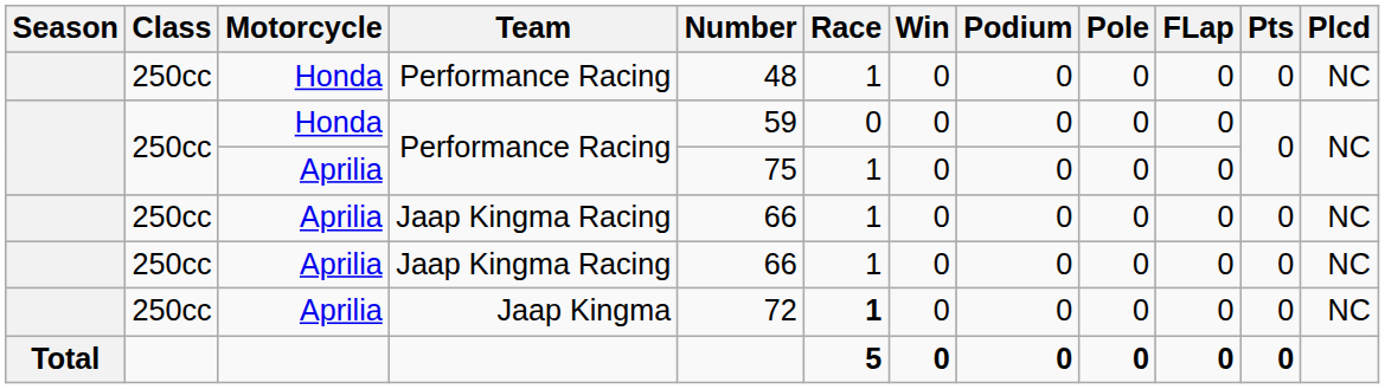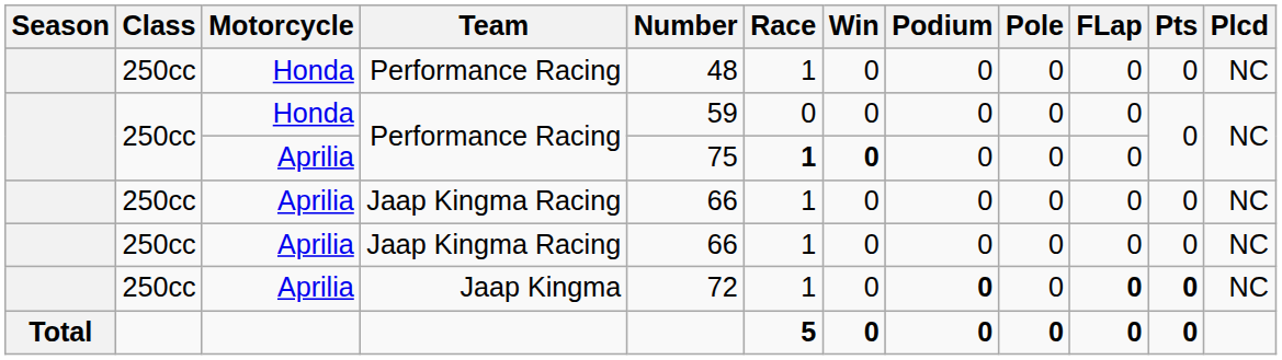Aprilia / Performance Racing | Race: normal -> bold
Aprilia / Performance Racing | Win: normal -> bold
Jaap Kingma | Race: bold -> normal
Jaap Kingma | Podium: normal -> bold
Jaap Kingma | FLap: normal -> bold
Jaap Kingma | Pts: normal -> bold
